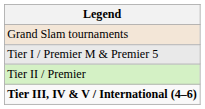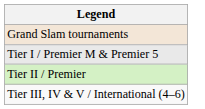row 5 | column 1: bold -> normal
